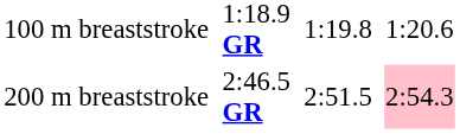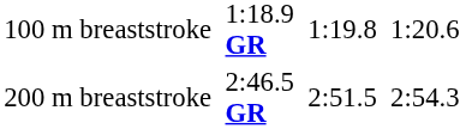200 m breaststroke | column 4: pink background -> no background
